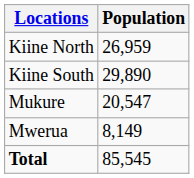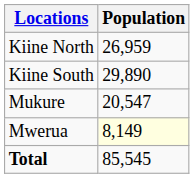Mwerua | Population: no background -> lightyellow background
